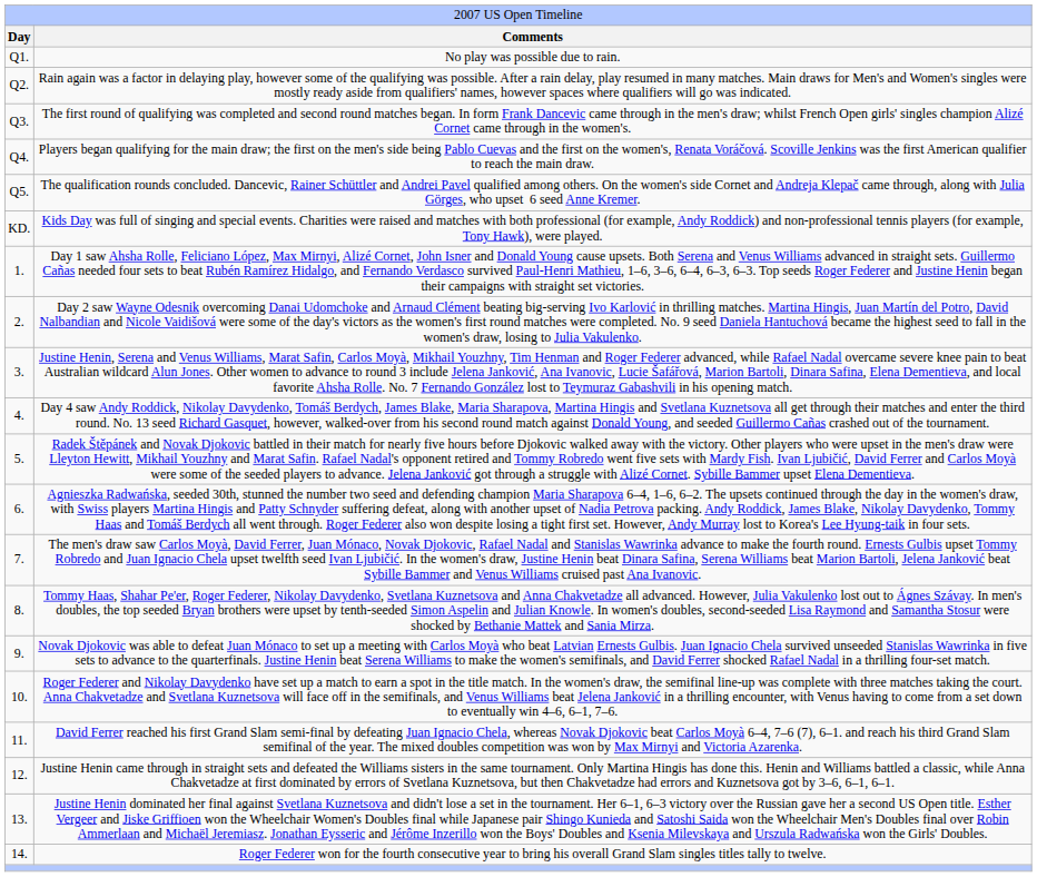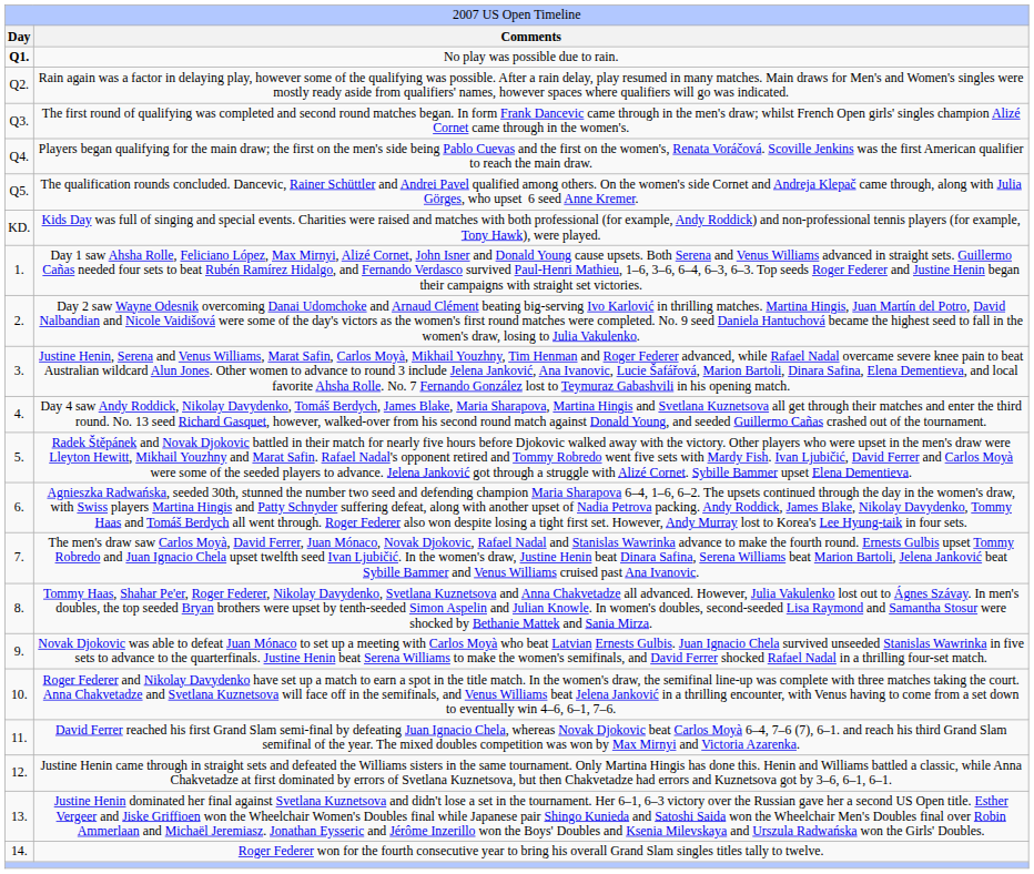No play was possible due to rain. | column 1: normal -> bold
